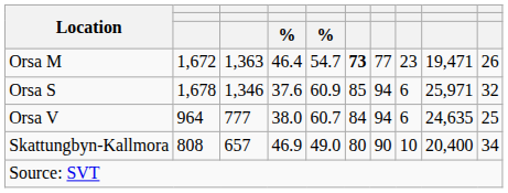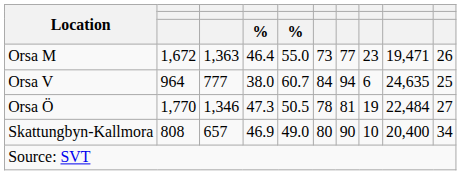Orsa M | column 5: 54.7 -> 55.0
Orsa M | column 6: bold -> normal
- row: Orsa S | 1,678 | 1,346 | 37.6 | 60.9 | 85 | 94 | 6 | 25,971 | 32
+ row: Orsa Ö | 1,770 | 1,346 | 47.3 | 50.5 | 78 | 81 | 19 | 22,484 | 27
